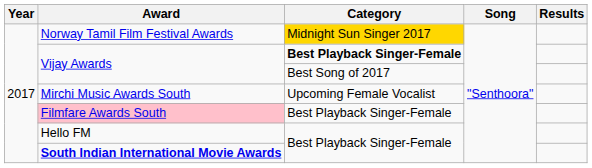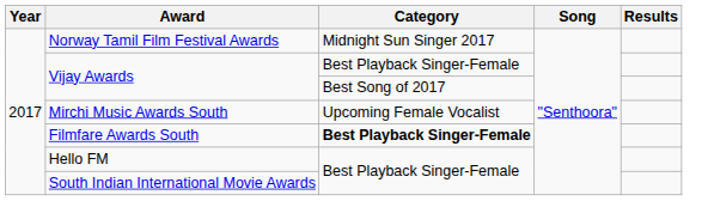Norway Tamil Film Festival Awards | Category: gold background -> no background
Vijay Awards / Best Playback Singer-Female | Category: bold -> normal
Filmfare Awards South | Award: pink background -> no background
Filmfare Awards South | Category: normal -> bold
South Indian International Movie Awards | Award: bold -> normal
